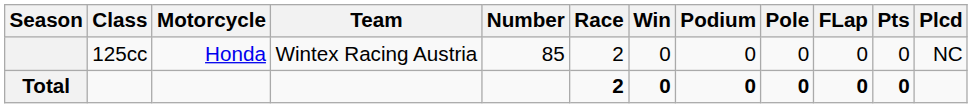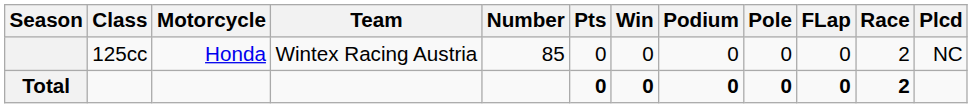columns swapped: Race <-> Pts
